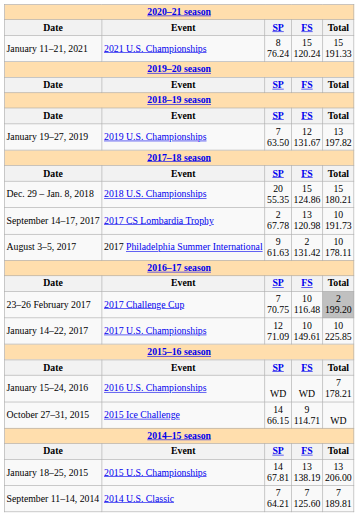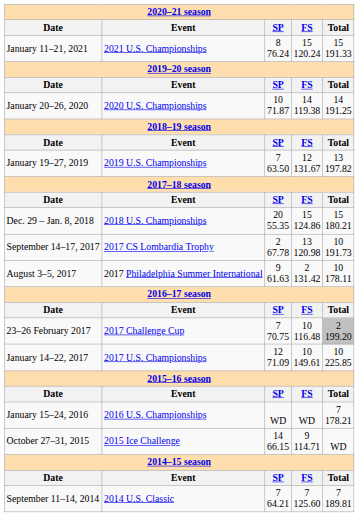+ row: January 20–26, 2020 | 2020 U.S. Championships | 10 71.87 | 14 119.38 | 14 191.25
- row: January 18–25, 2015 | 2015 U.S. Championships | 14 67.81 | 13 138.19 | 13 206.00
